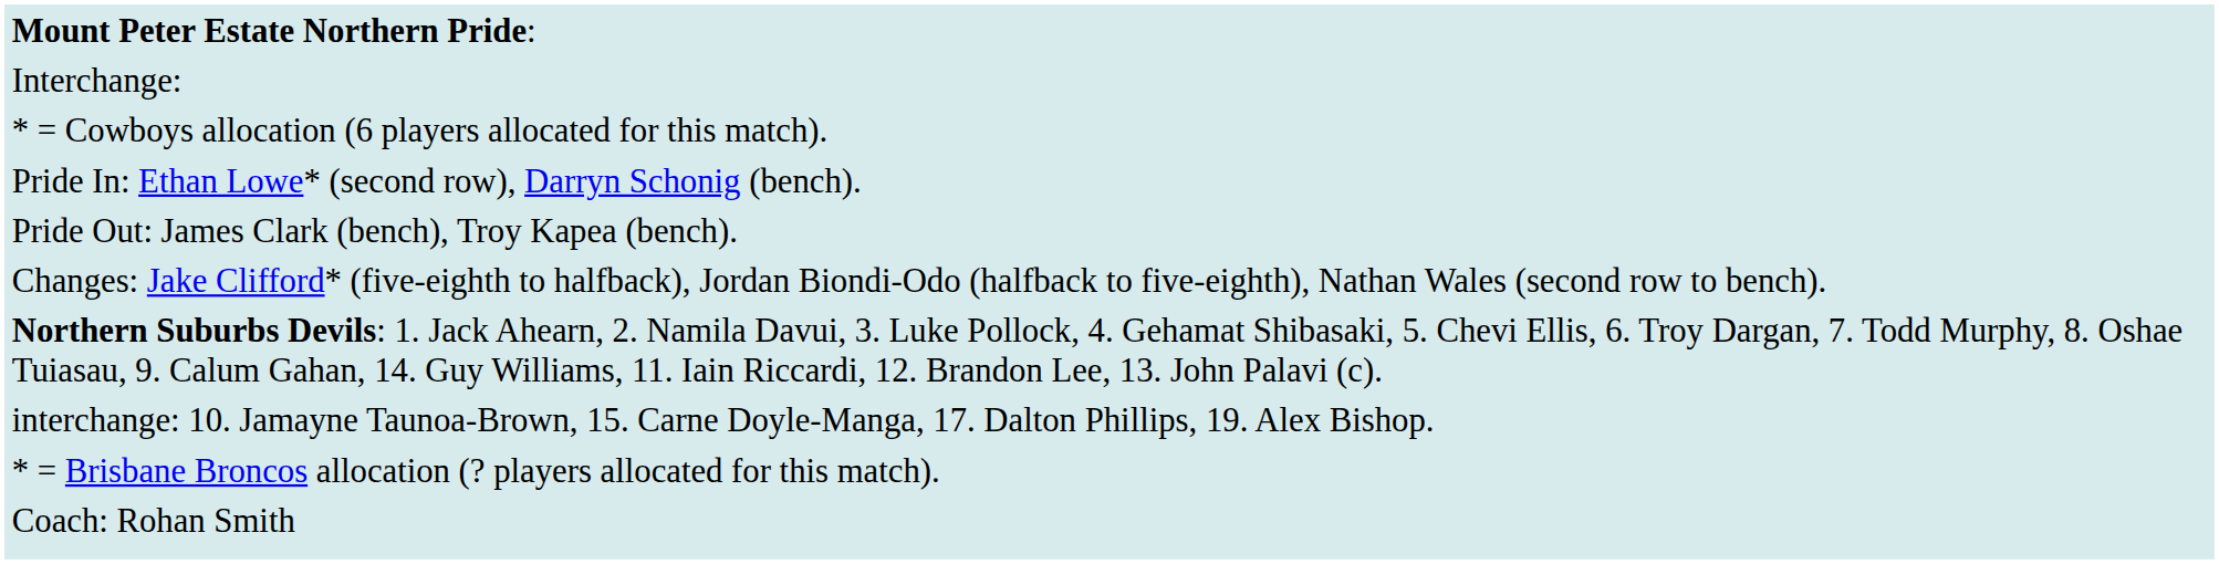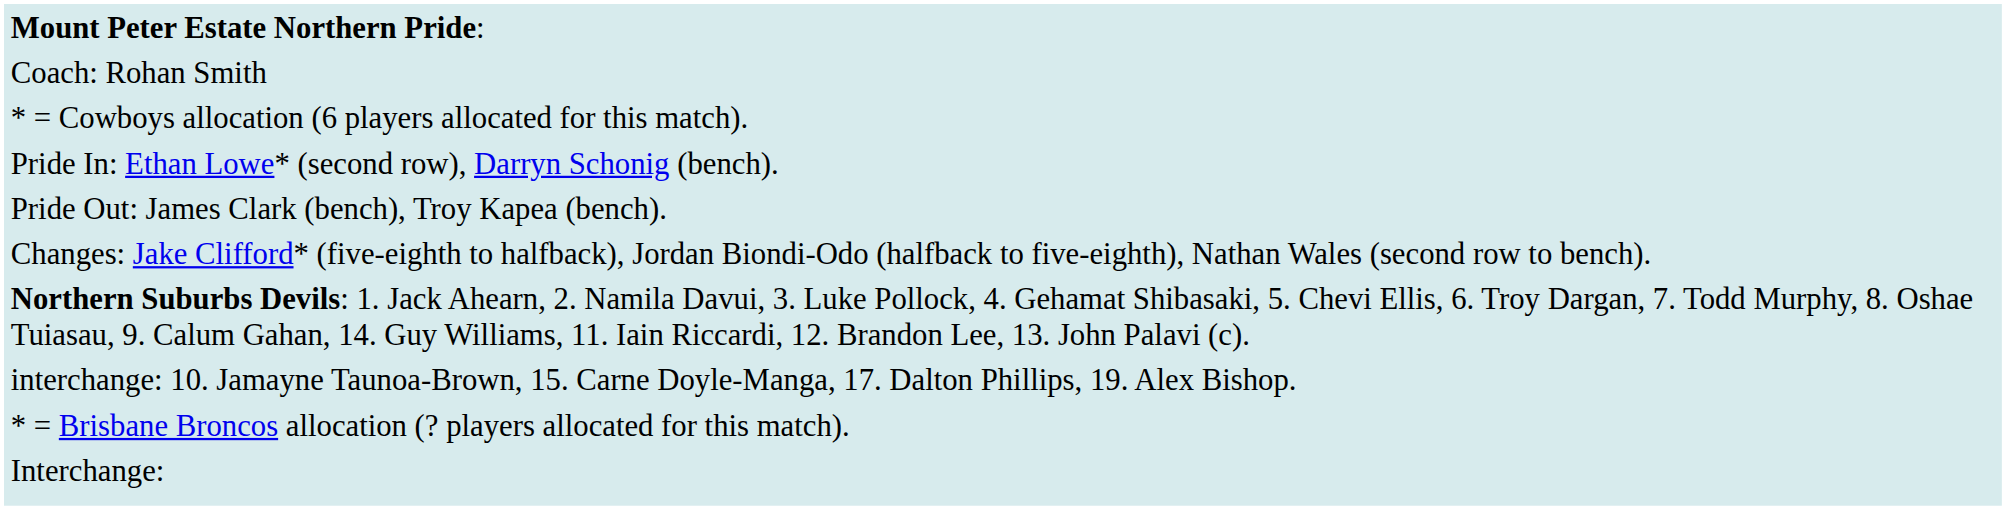row 2 | column 1: Interchange: -> Coach: Rohan Smith
row 10 | column 1: Coach: Rohan Smith -> Interchange:
